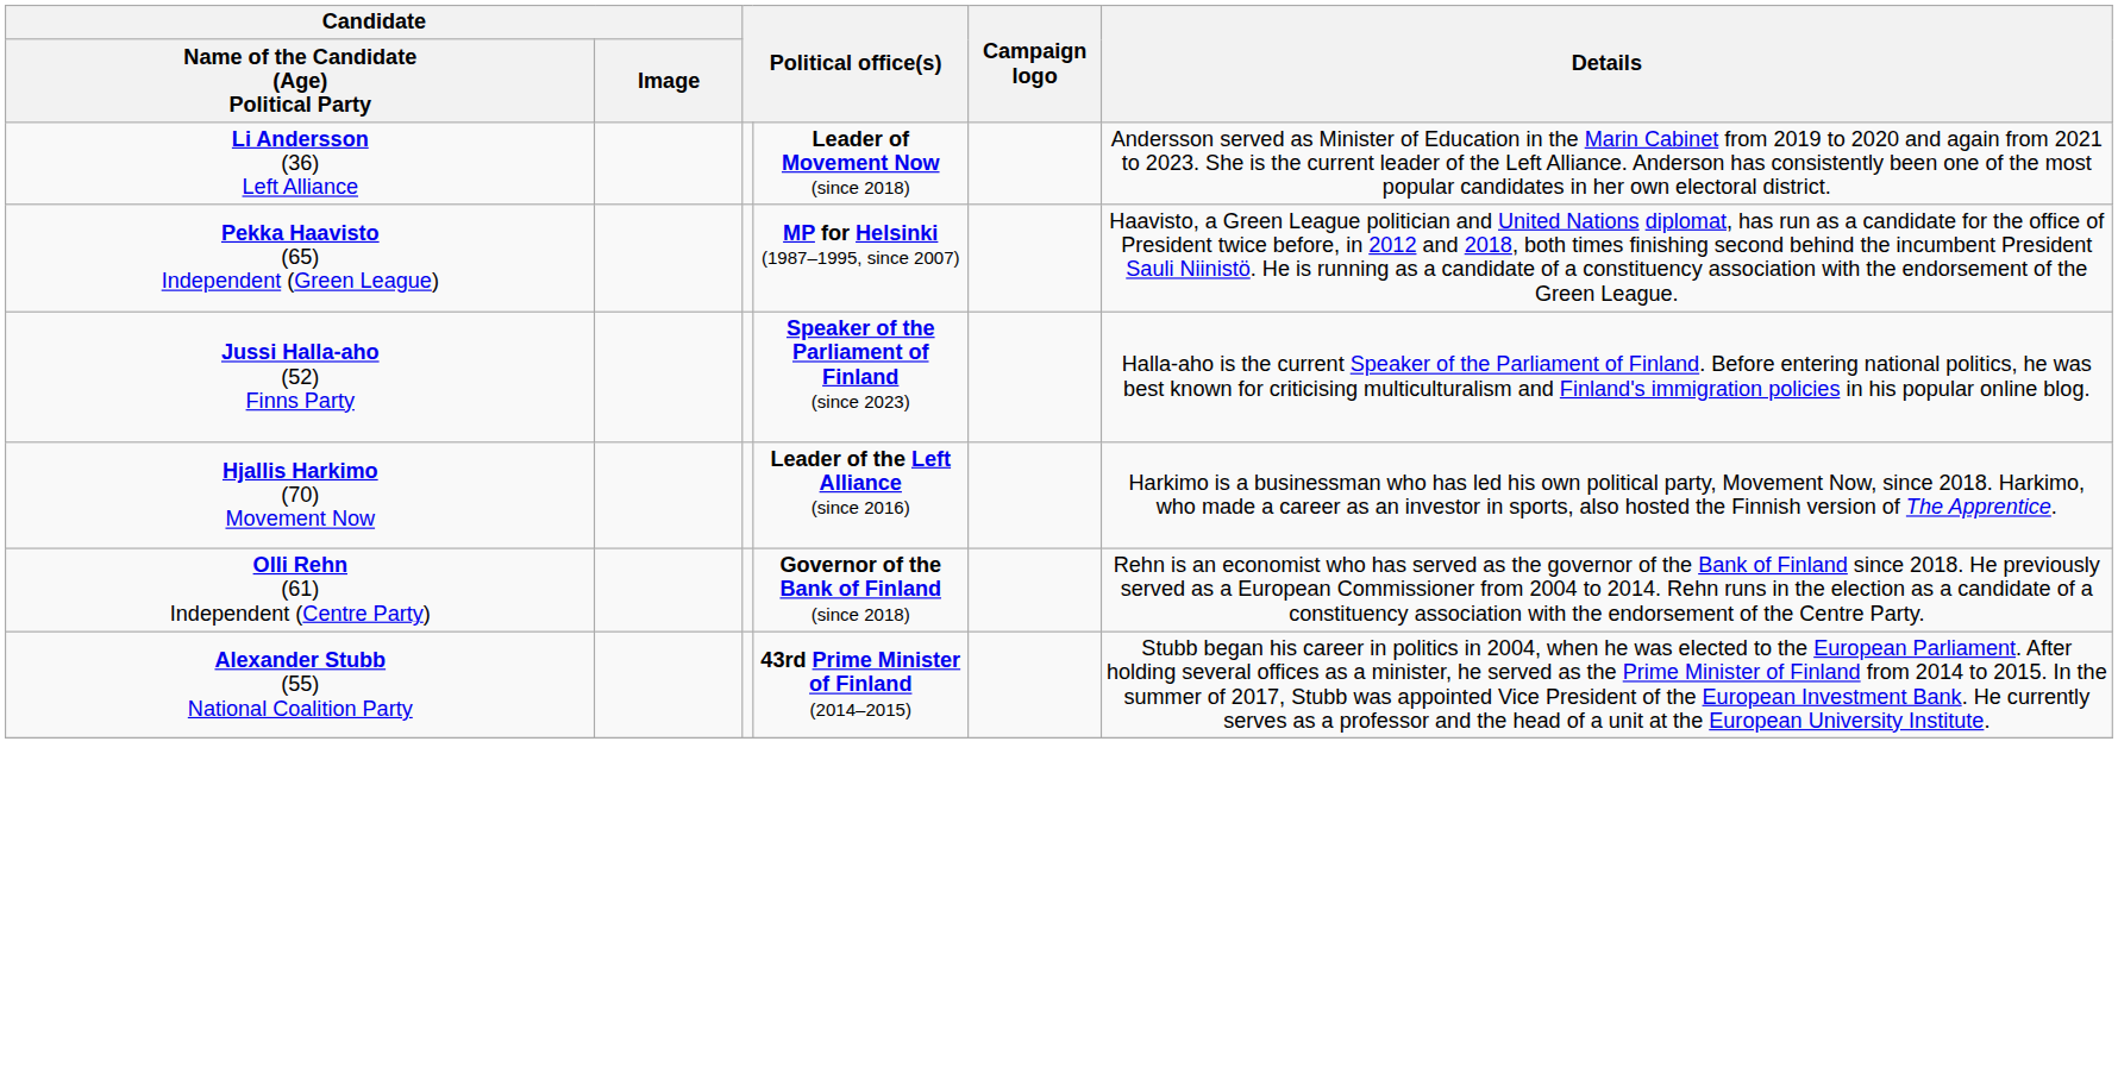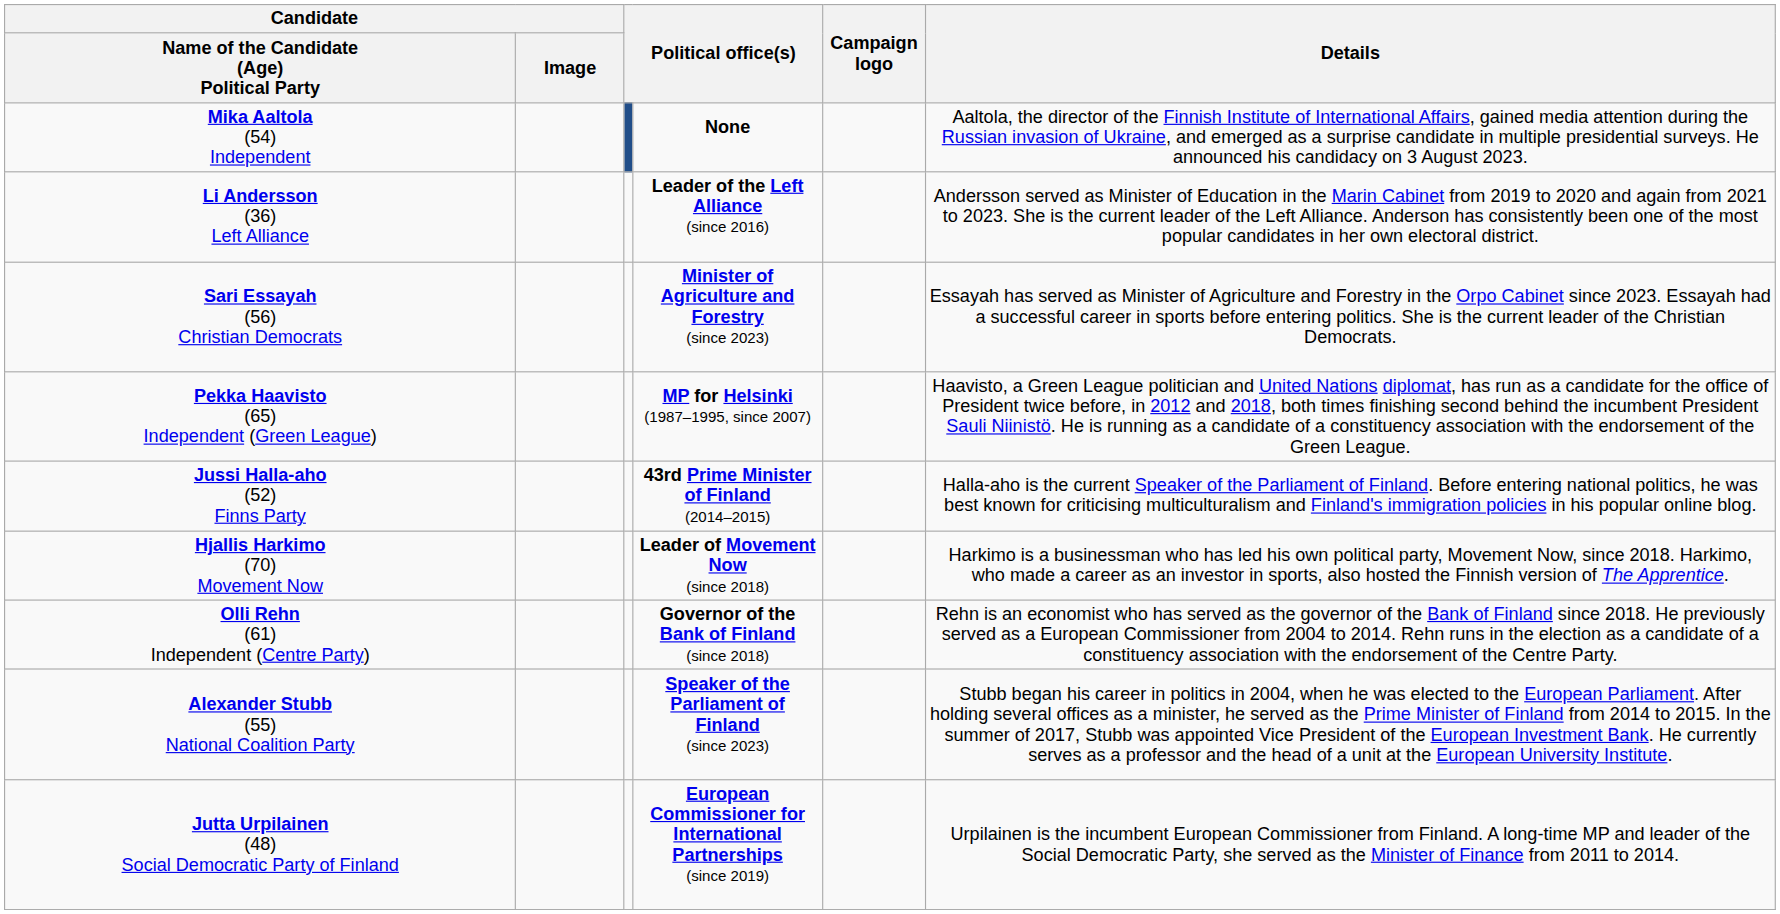+ row: Mika Aaltola (54) Independent | None | Aaltola, the director of the Finnish Institute of International Affairs, gained media attention during the Russian invasion of Ukraine, and emerged as a surprise candidate in multiple presidential surveys. He announced his candidacy on 3 August 2023.
Li Andersson (36) Left Alliance | column 4: Leader of Movement Now (since 2018) -> Leader of the Left Alliance (since 2016)
+ row: Sari Essayah (56) Christian Democrats | Minister of Agriculture and Forestry (since 2023) | Essayah has served as Minister of Agriculture and Forestry in the Orpo Cabinet since 2023. Essayah had a successful career in sports before entering politics. She is the current leader of the Christian Democrats.
Jussi Halla-aho (52) Finns Party | column 4: Speaker of the Parliament of Finland (since 2023) -> 43rd Prime Minister of Finland (2014–2015)
Hjallis Harkimo (70) Movement Now | column 4: Leader of the Left Alliance (since 2016) -> Leader of Movement Now (since 2018)
Alexander Stubb (55) National Coalition Party | column 4: 43rd Prime Minister of Finland (2014–2015) -> Speaker of the Parliament of Finland (since 2023)
+ row: Jutta Urpilainen (48) Social Democratic Party of Finland | European Commissioner for International Partnerships (since 2019) | Urpilainen is the incumbent European Commissioner from Finland. A long-time MP and leader of the Social Democratic Party, she served as the Minister of Finance from 2011 to 2014.
